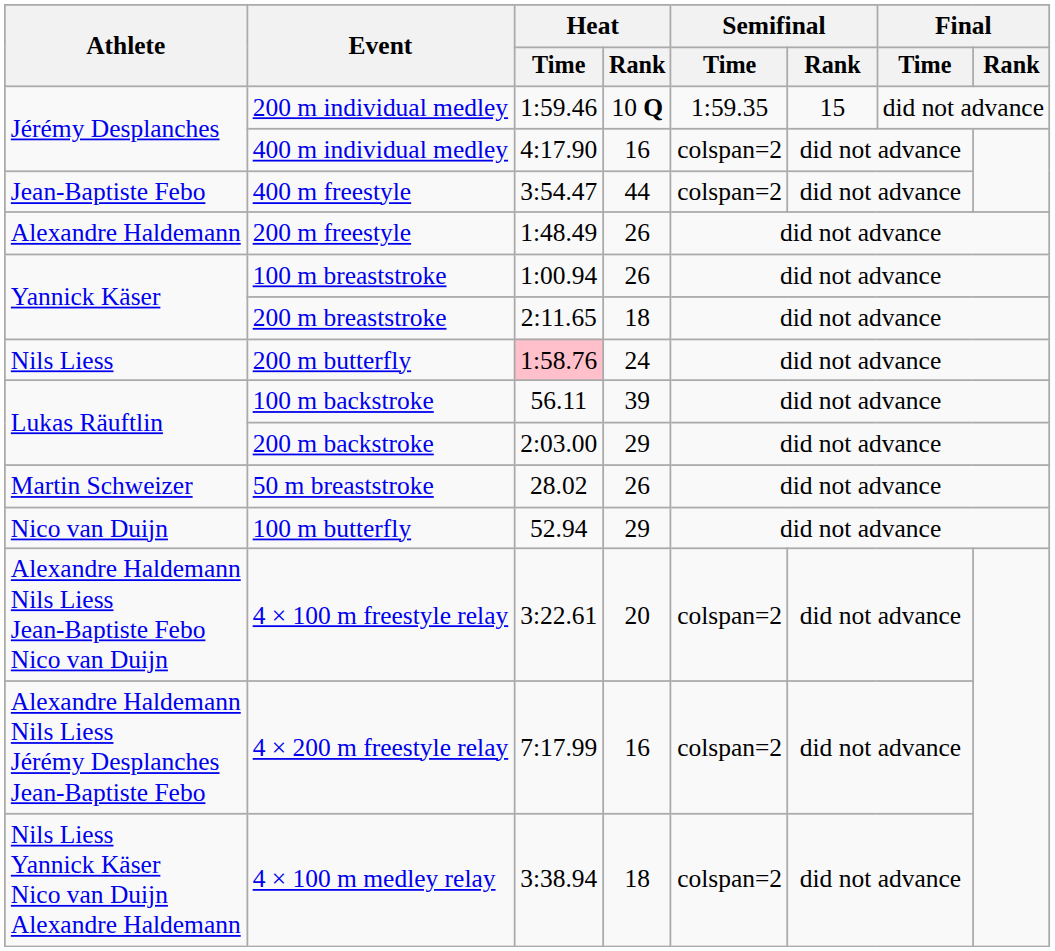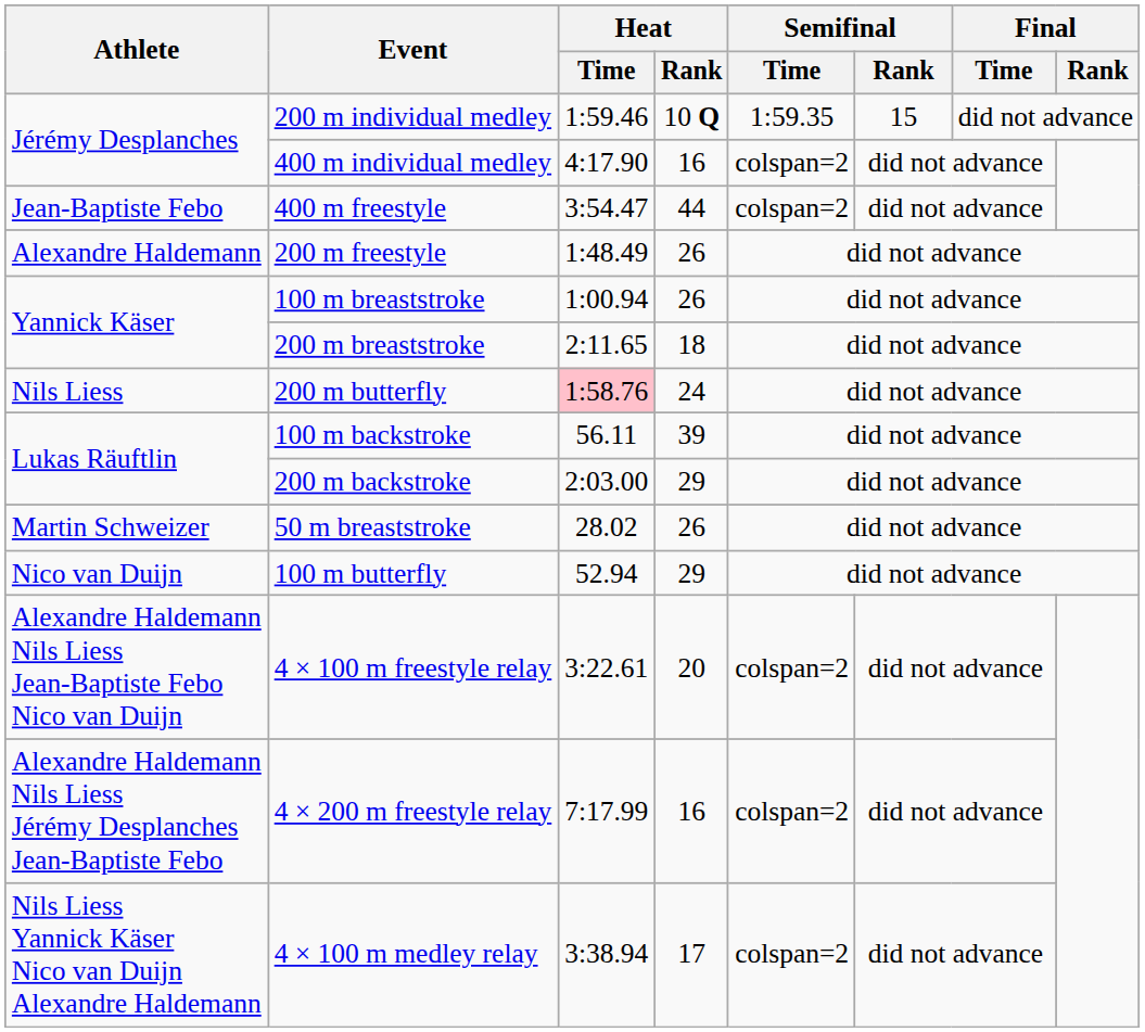4 × 100 m medley relay | Heat / Rank: 18 -> 17
